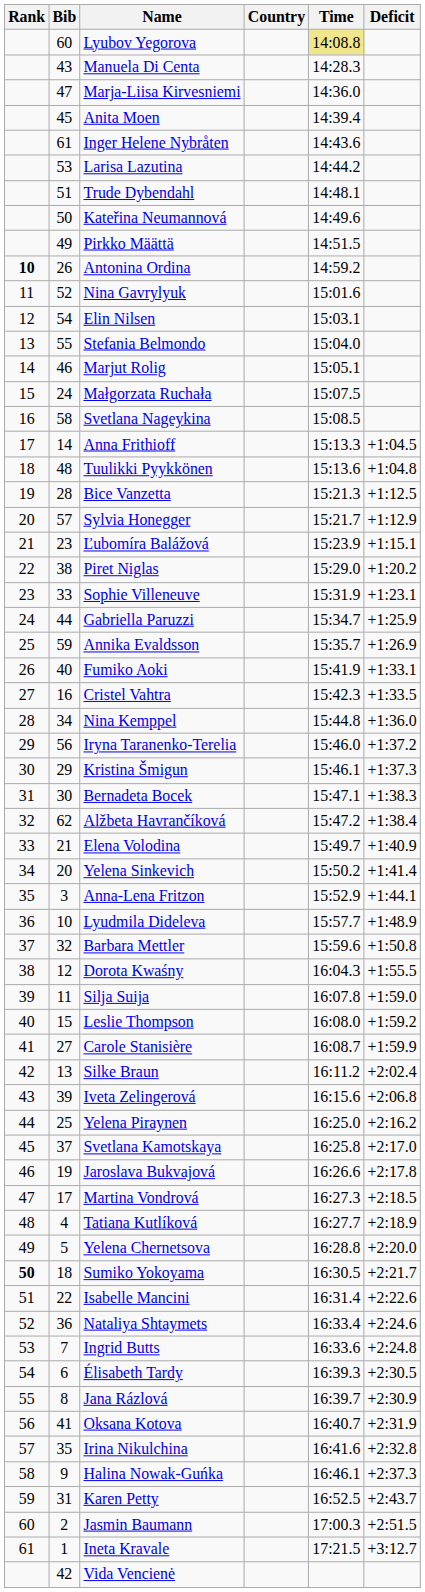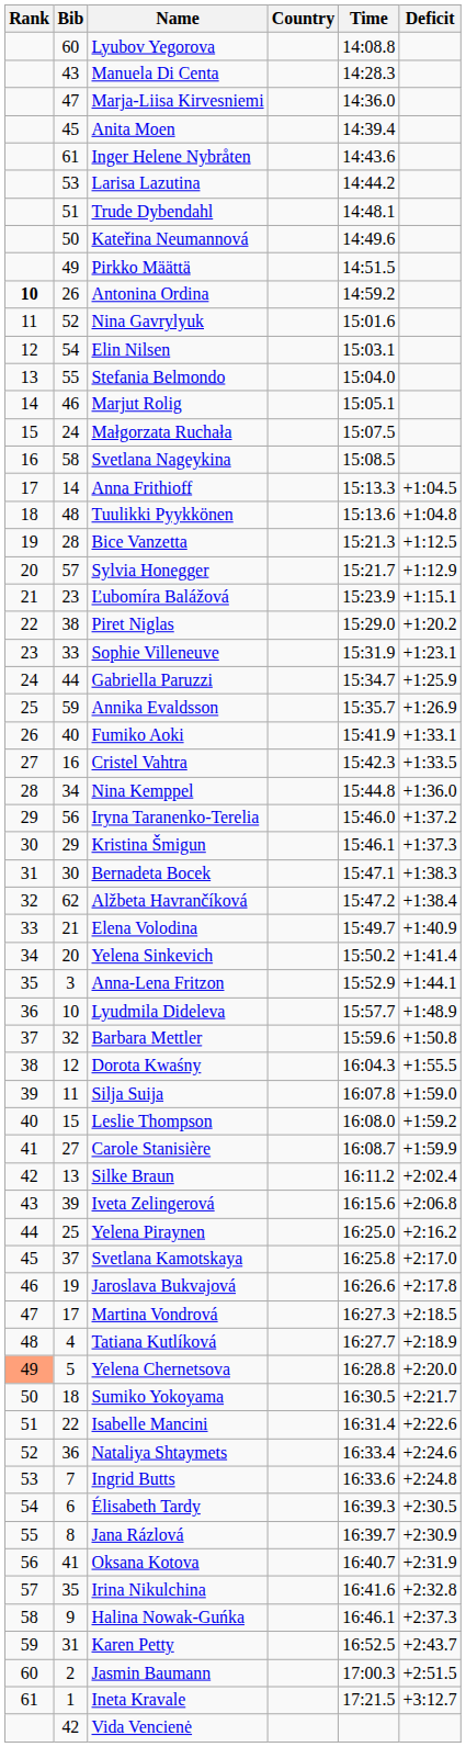Lyubov Yegorova | Time: khaki background -> no background
Yelena Chernetsova | Rank: no background -> lightsalmon background
Sumiko Yokoyama | Rank: bold -> normal
